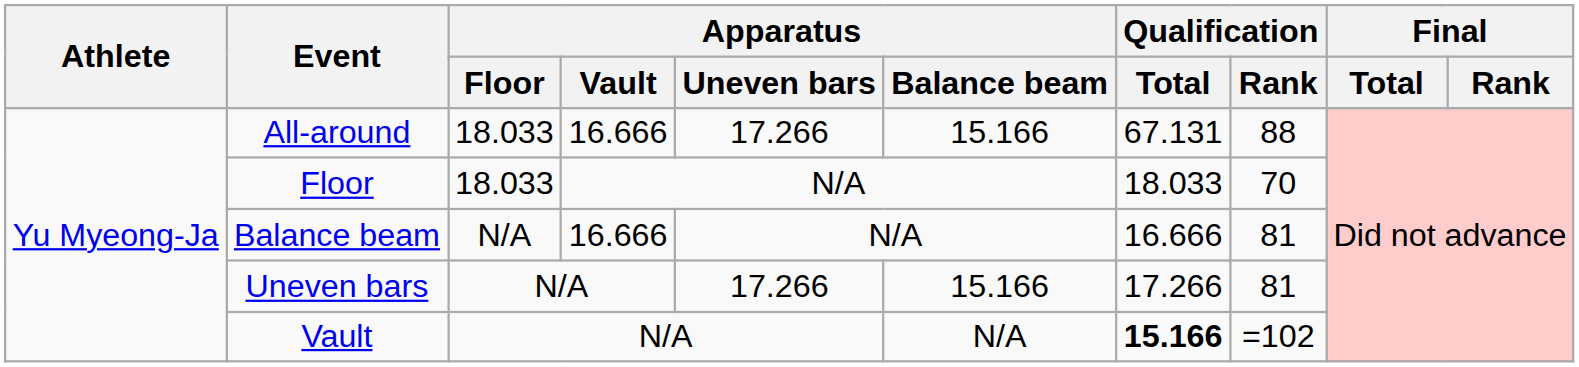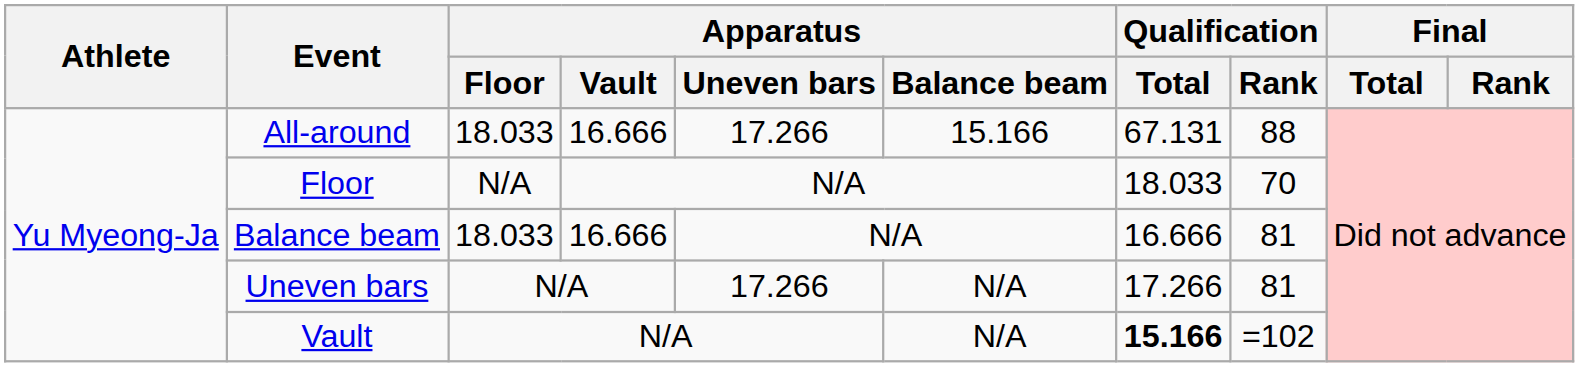row 4 | Apparatus / Floor: 18.033 -> N/A
row 5 | Apparatus / Floor: N/A -> 18.033
row 6 | Apparatus / Balance beam: 15.166 -> N/A
